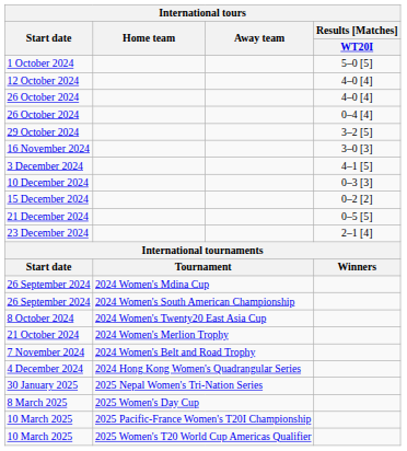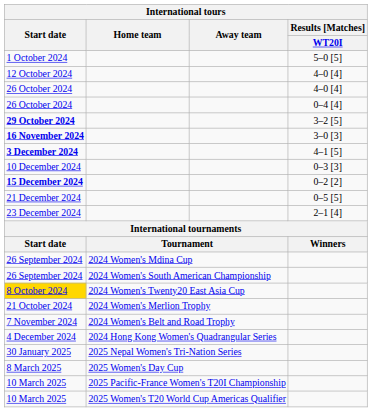29 October 2024 | International tours / Start date: normal -> bold
16 November 2024 | International tours / Start date: normal -> bold
3 December 2024 | International tours / Start date: normal -> bold
15 December 2024 | International tours / Start date: normal -> bold
8 October 2024 | International tours / Start date: no background -> gold background
